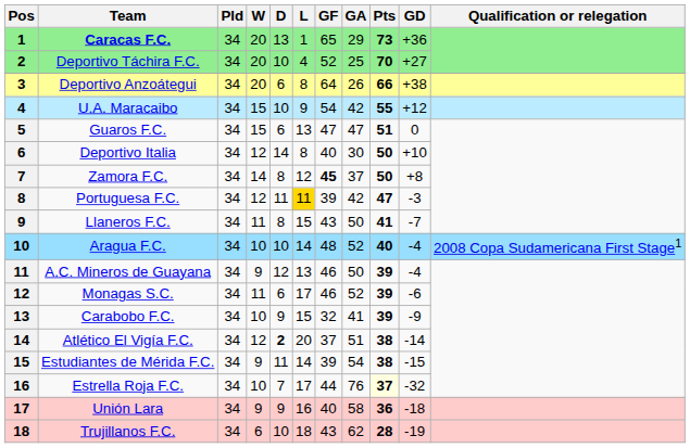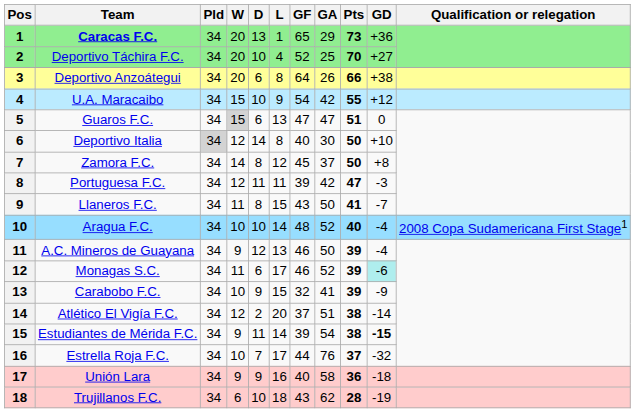Guaros F.C. | W: no background -> lightgrey background
Deportivo Italia | Pld: no background -> lightgrey background
Zamora F.C. | GF: bold -> normal
Portuguesa F.C. | L: gold background -> no background
Monagas S.C. | GD: no background -> paleturquoise background
Atlético El Vigía F.C. | D: bold -> normal
Estudiantes de Mérida F.C. | GD: normal -> bold
Estrella Roja F.C. | Pts: lightyellow background -> no background
